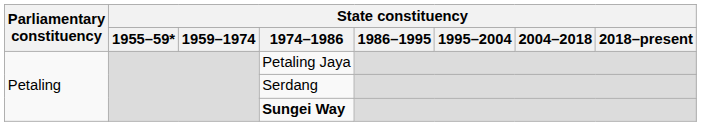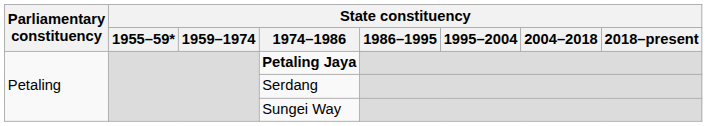Petaling Jaya | State constituency / 1974–1986: normal -> bold
Sungei Way | State constituency / 1974–1986: bold -> normal
